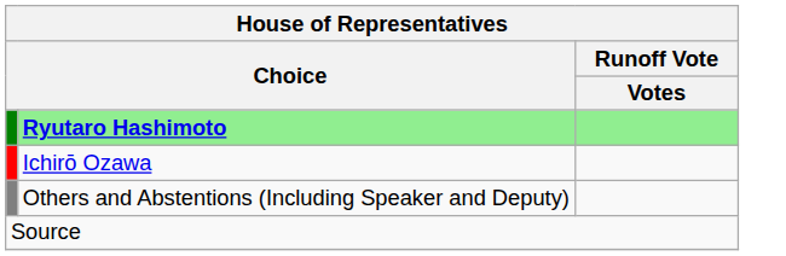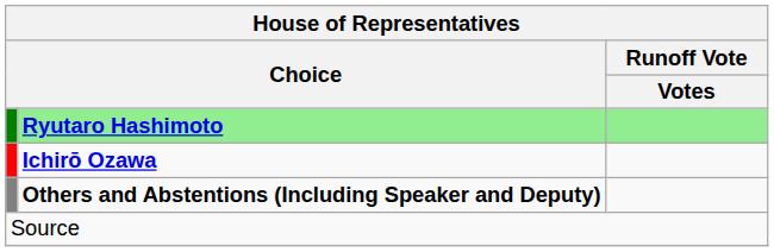Ichirō Ozawa | column 2: normal -> bold
Others and Abstentions (Including Speaker and Deputy) | column 2: normal -> bold
